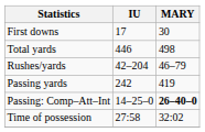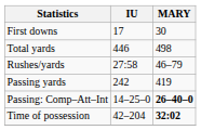Rushes/yards | IU: 42–204 -> 27:58
Time of possession | IU: 27:58 -> 42–204
Time of possession | MARY: normal -> bold
